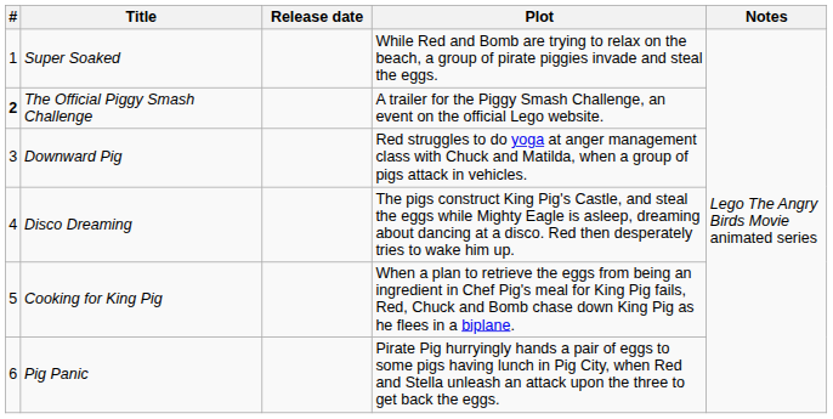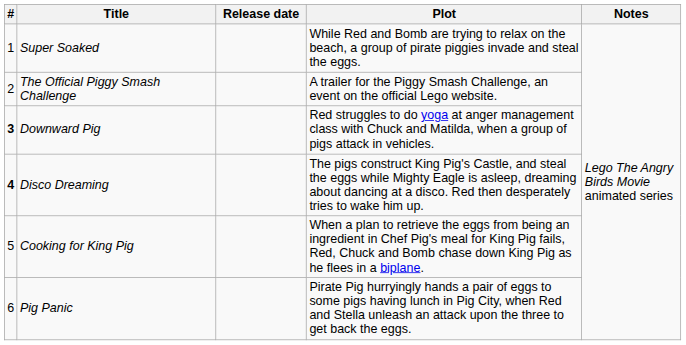The Official Piggy Smash Challenge | #: bold -> normal
Downward Pig | #: normal -> bold
Disco Dreaming | #: normal -> bold
